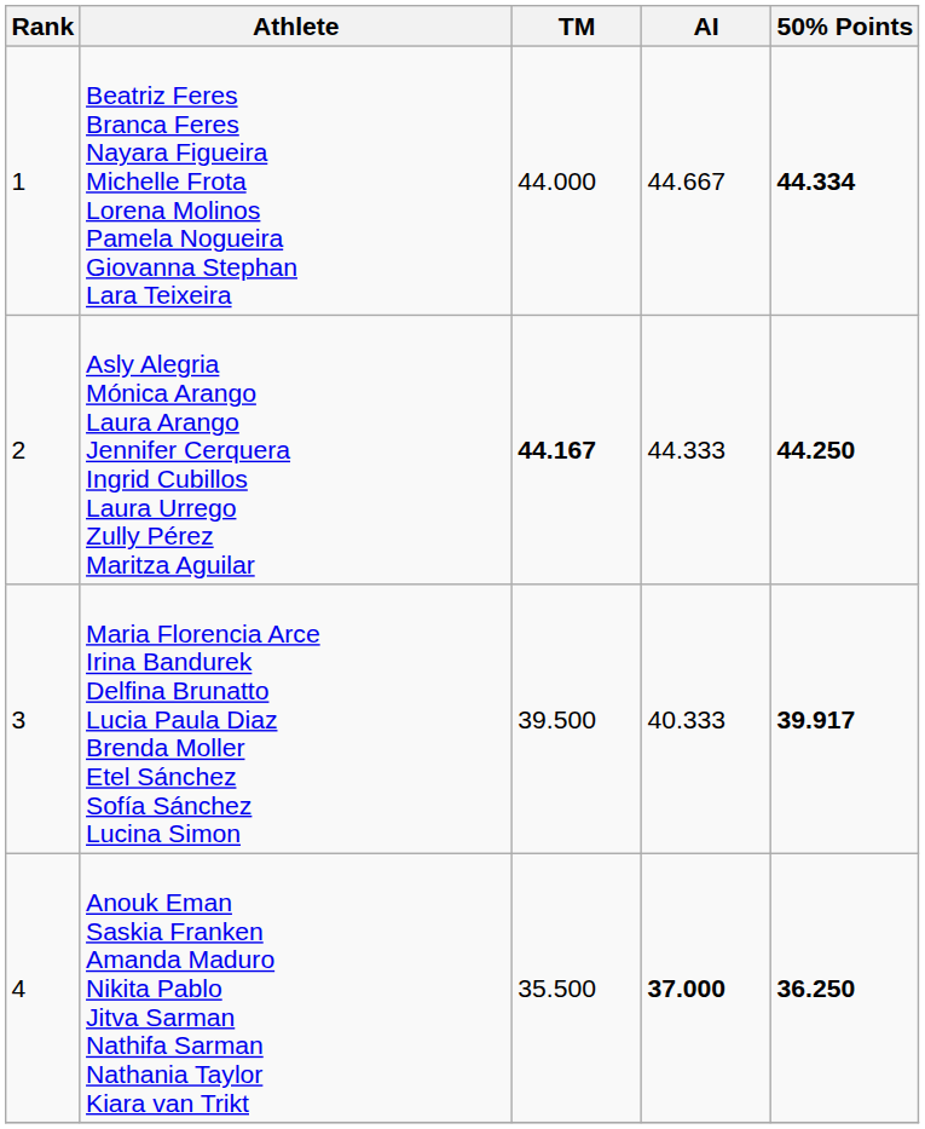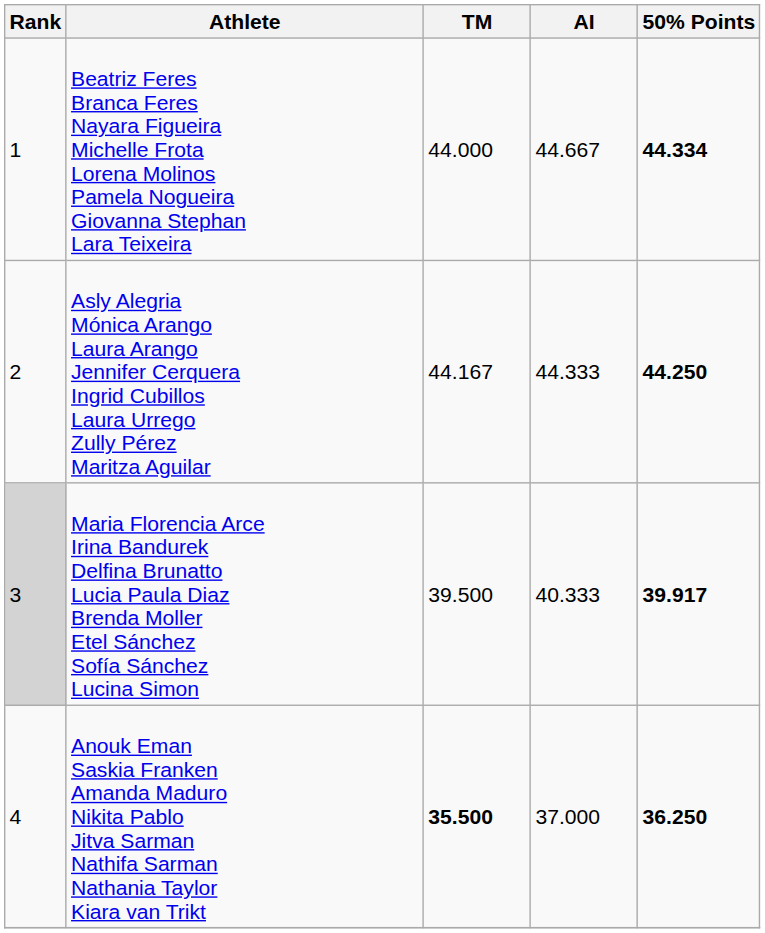row 3 | TM: bold -> normal
row 4 | Rank: no background -> lightgrey background
row 5 | TM: normal -> bold
row 5 | AI: bold -> normal
